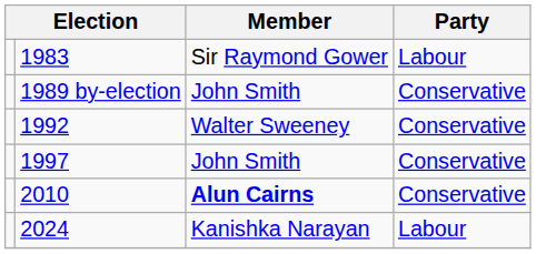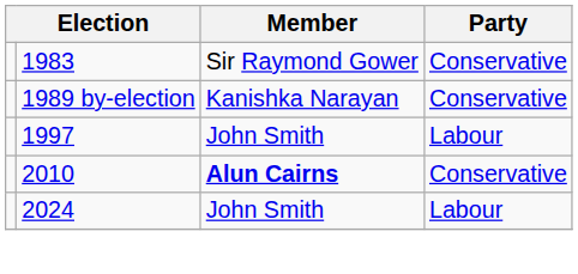1983 | Party: Labour -> Conservative
1989 by-election | Member: John Smith -> Kanishka Narayan
- row: 1992 | Walter Sweeney | Conservative
1997 | Party: Conservative -> Labour
2024 | Member: Kanishka Narayan -> John Smith
